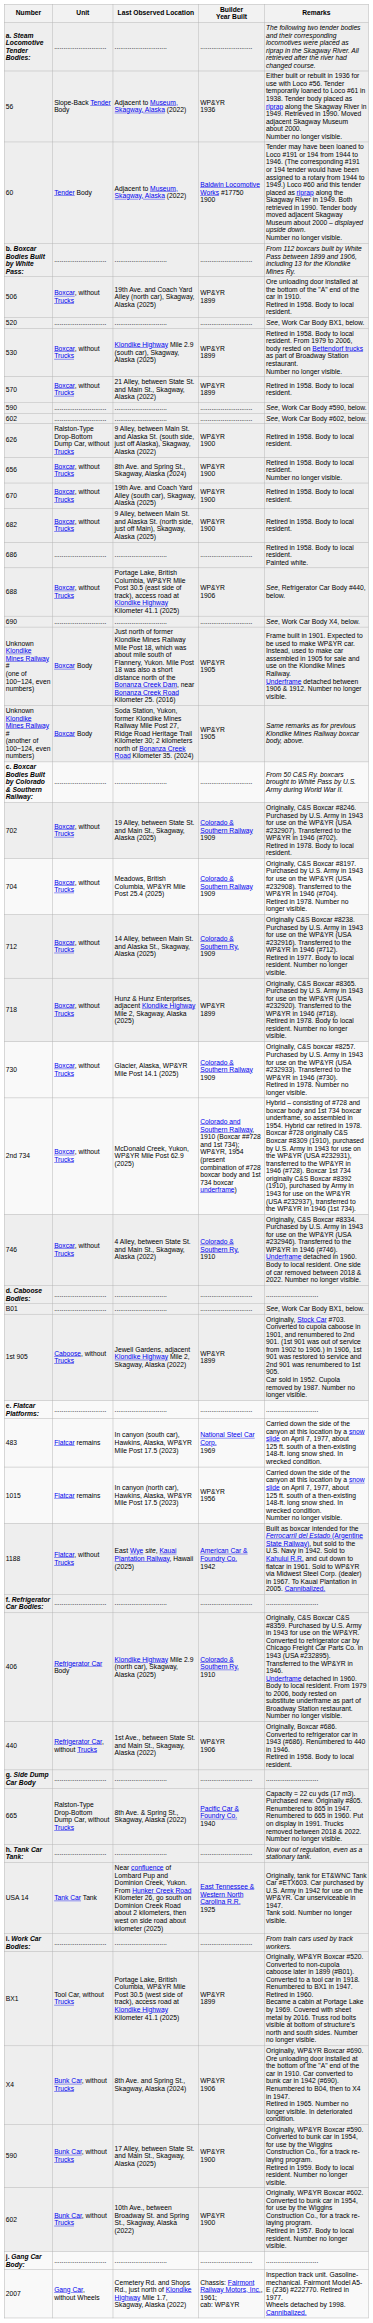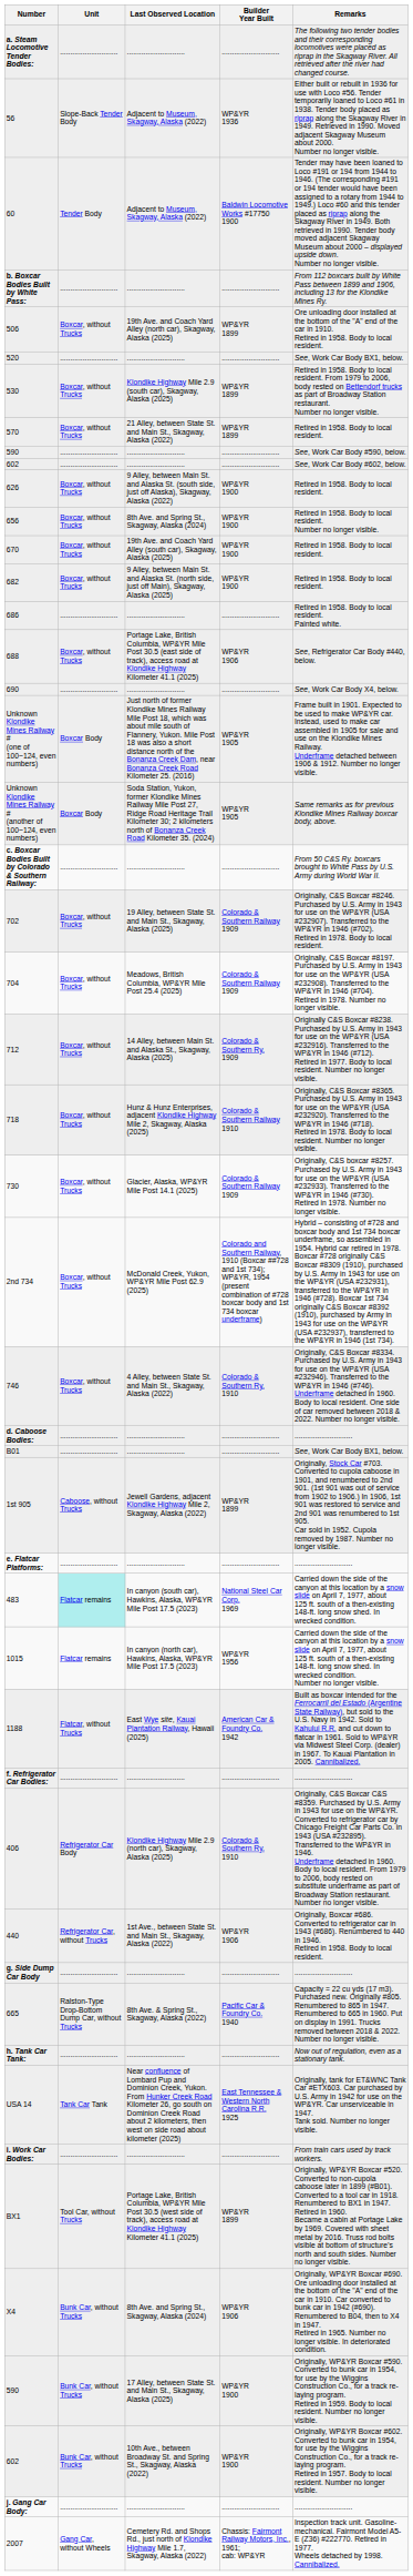626 | Unit: Ralston-Type Drop-Bottom Dump Car, without Trucks -> Boxcar, without Trucks
718 | Builder Year Built: WP&YR 1899 -> Colorado & Southern Railway 1910
483 | Unit: no background -> paleturquoise background
